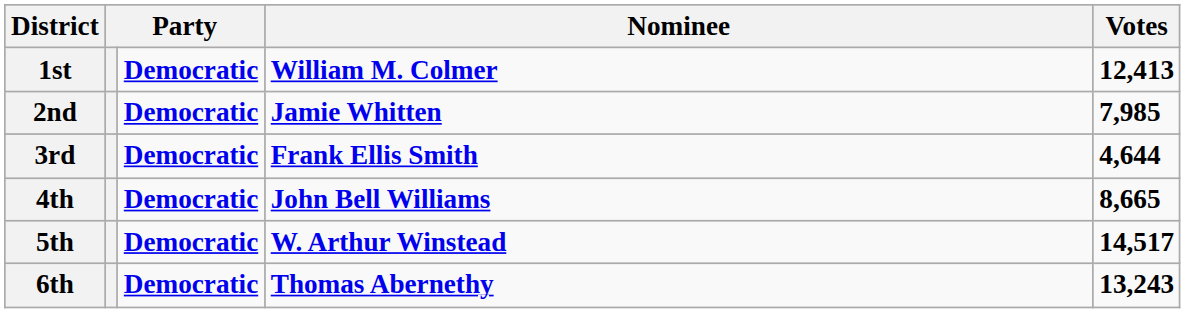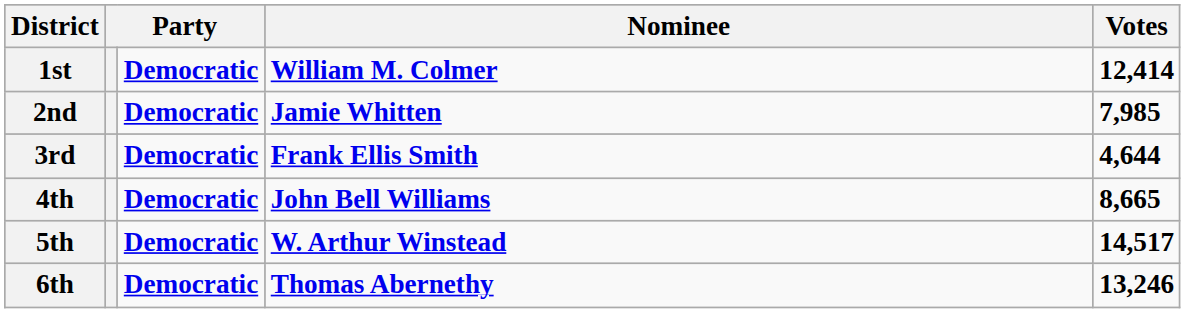1st | Votes: 12,413 -> 12,414
6th | Votes: 13,243 -> 13,246
